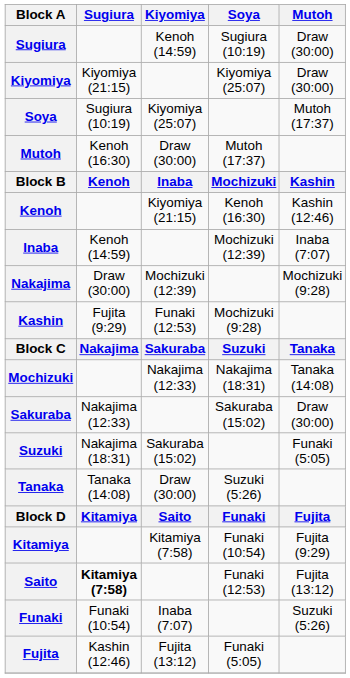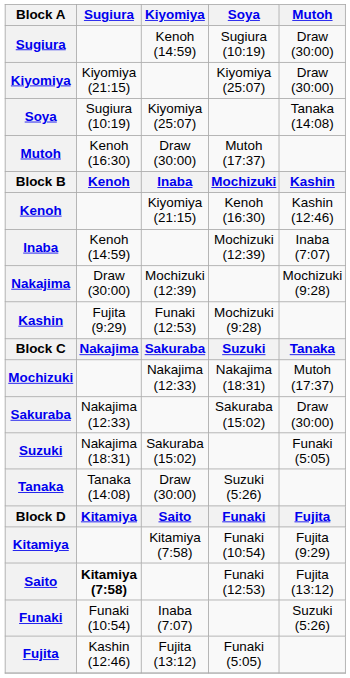row 4 | Mutoh: Mutoh (17:37) -> Tanaka (14:08)
row 12 | Mutoh: Tanaka (14:08) -> Mutoh (17:37)
